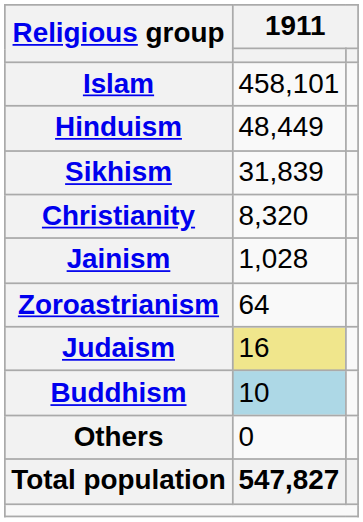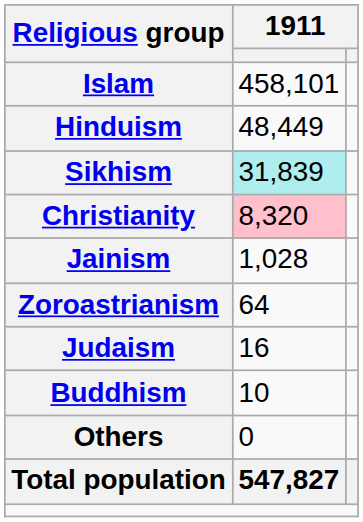Sikhism | column 2: no background -> paleturquoise background
Christianity | column 2: no background -> pink background
Judaism | column 2: khaki background -> no background
Buddhism | column 2: lightblue background -> no background
